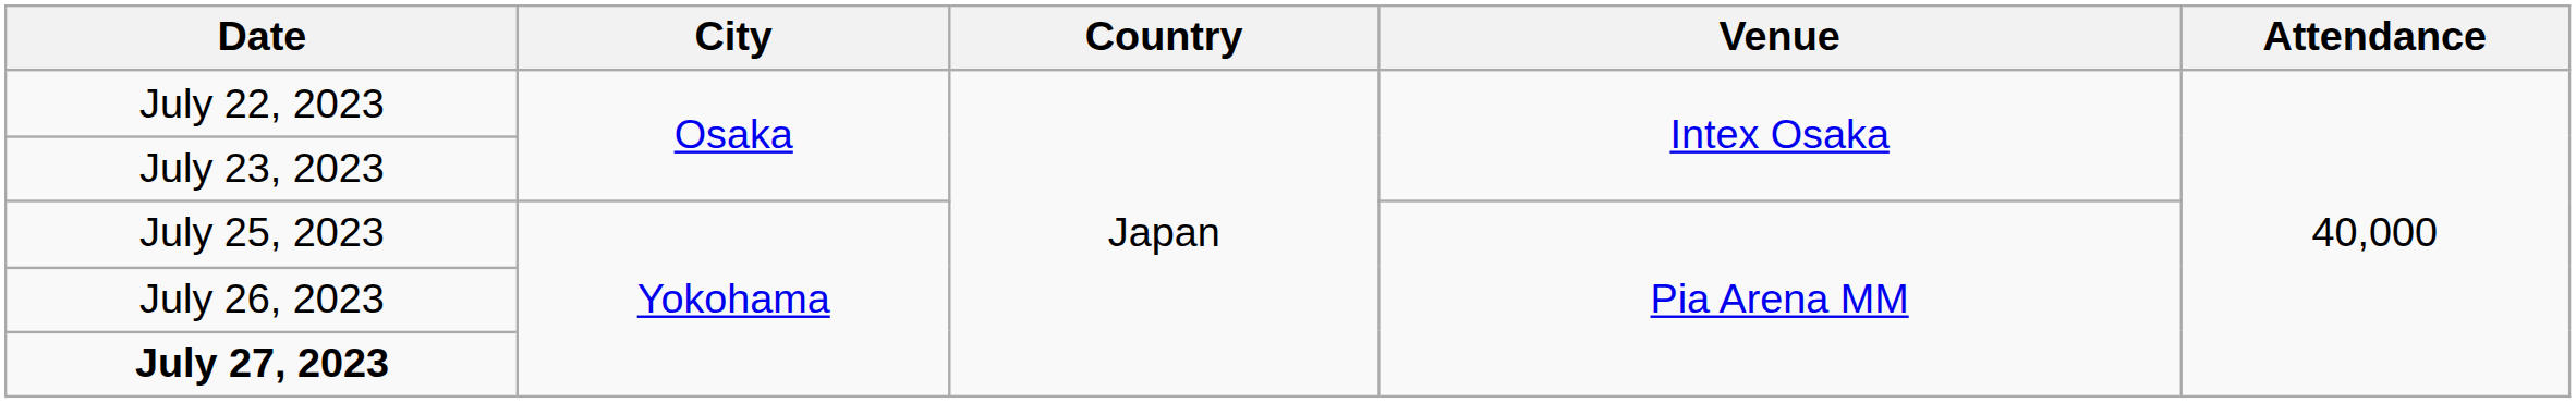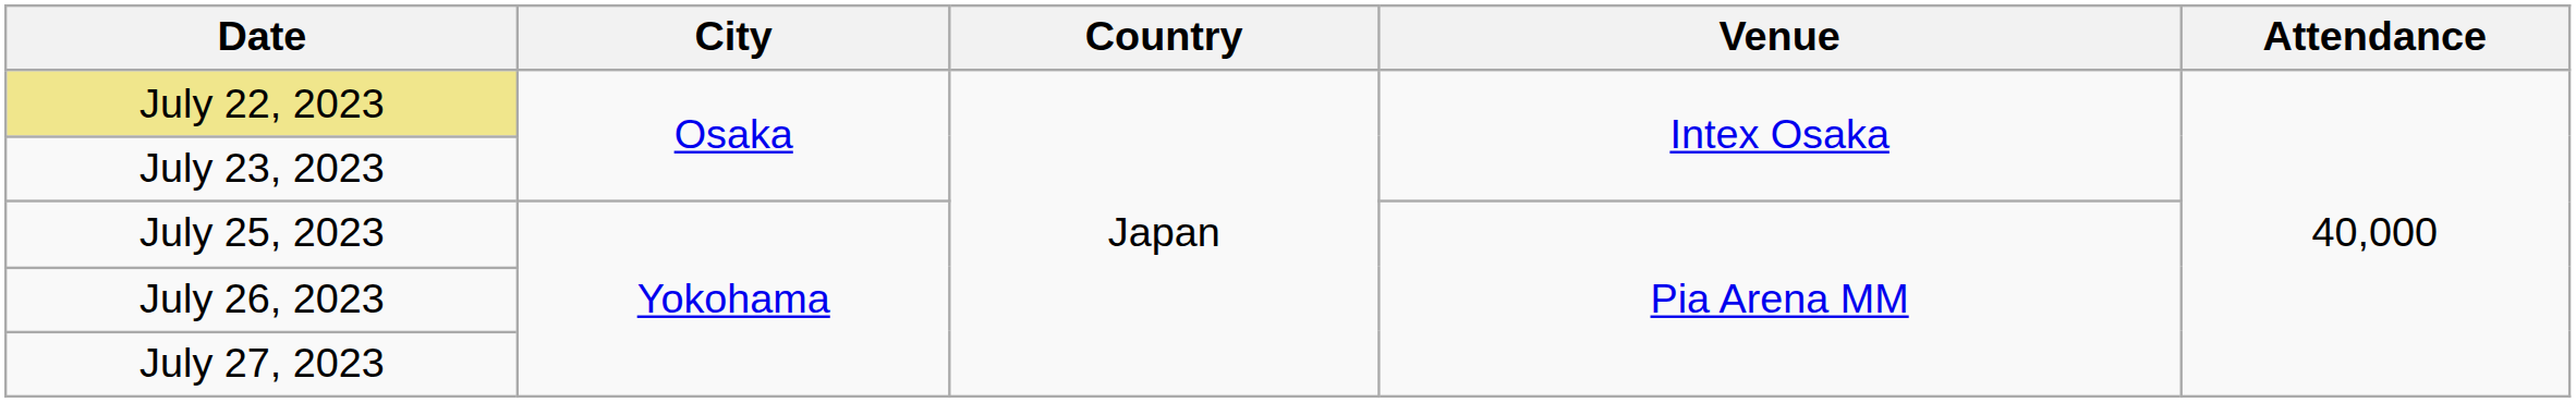July 22, 2023 | Date: no background -> khaki background
July 27, 2023 | Date: bold -> normal
